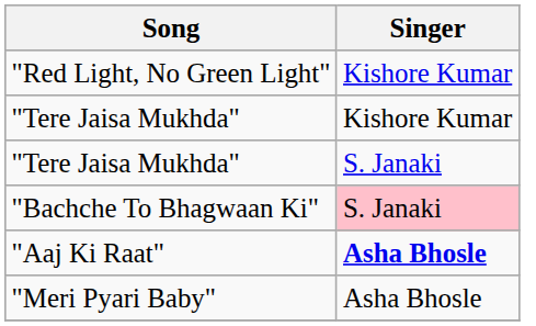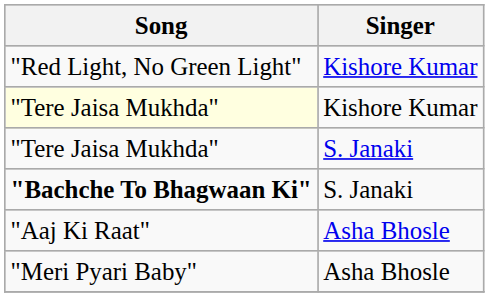row 3 | Song: no background -> lightyellow background
row 5 | Song: normal -> bold
row 5 | Singer: pink background -> no background
row 6 | Singer: bold -> normal
